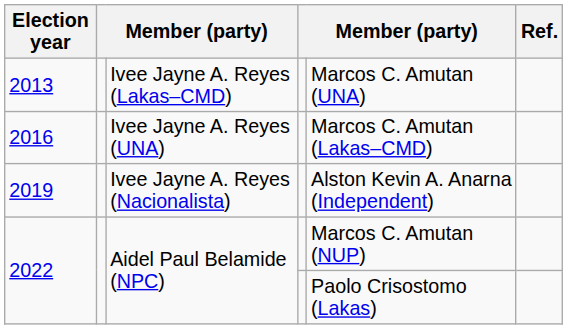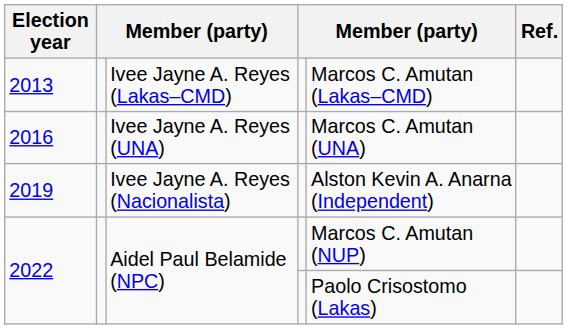2013 | column 5: Marcos C. Amutan (UNA) -> Marcos C. Amutan (Lakas–CMD)
2016 | column 5: Marcos C. Amutan (Lakas–CMD) -> Marcos C. Amutan (UNA)
